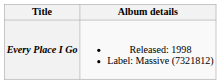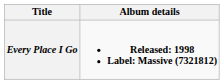Every Place I Go | Album details: normal -> bold
